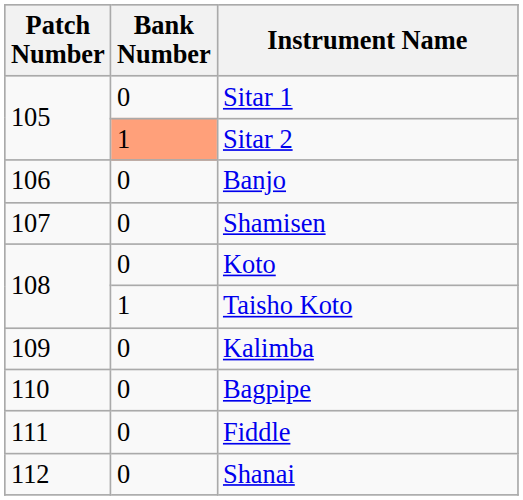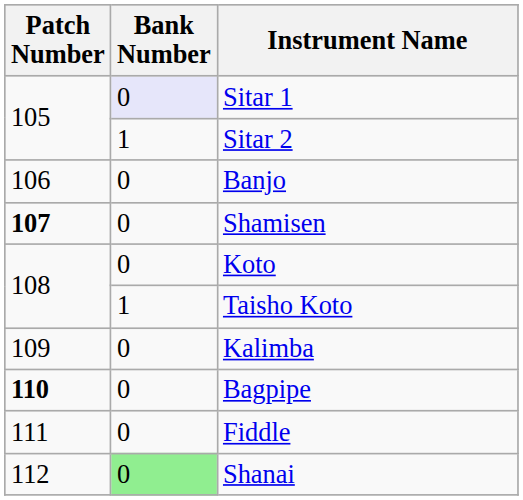Sitar 1 | Bank Number: no background -> lavender background
Sitar 2 | Bank Number: lightsalmon background -> no background
Shamisen | Patch Number: normal -> bold
Bagpipe | Patch Number: normal -> bold
Shanai | Bank Number: no background -> lightgreen background
